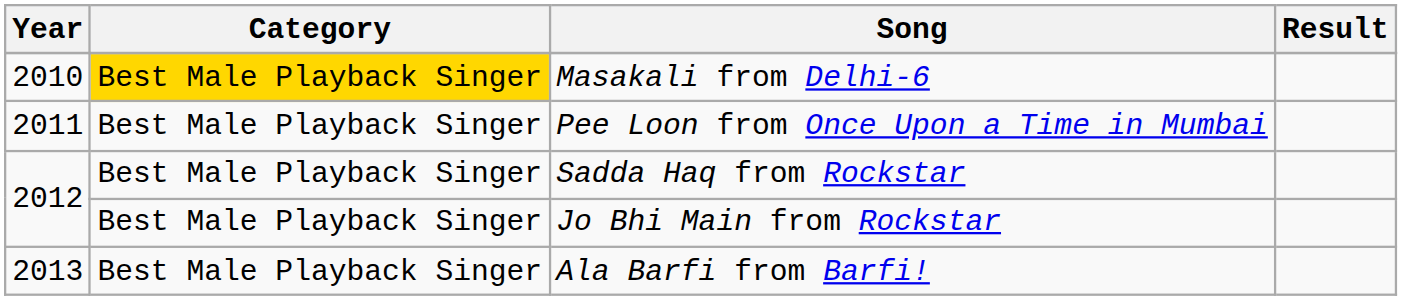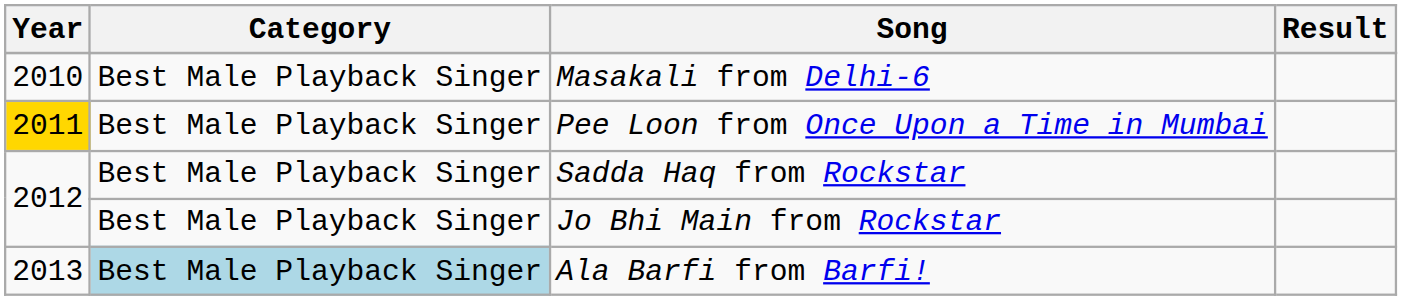Masakali from Delhi-6 | Category: gold background -> no background
Pee Loon from Once Upon a Time in Mumbai | Year: no background -> gold background
Ala Barfi from Barfi! | Category: no background -> lightblue background
